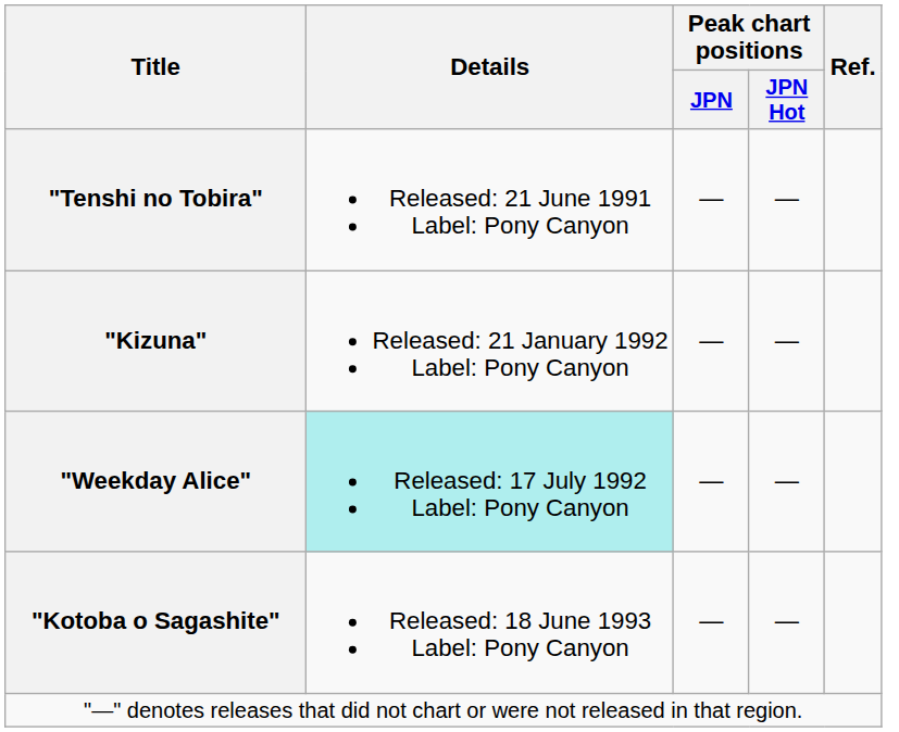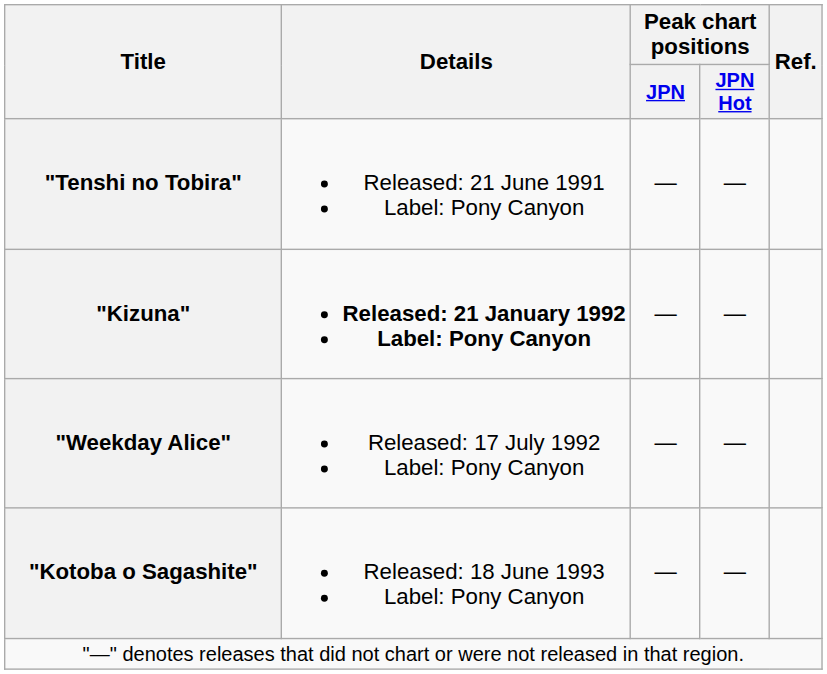"Kizuna" | Details: normal -> bold
"Weekday Alice" | Details: paleturquoise background -> no background
